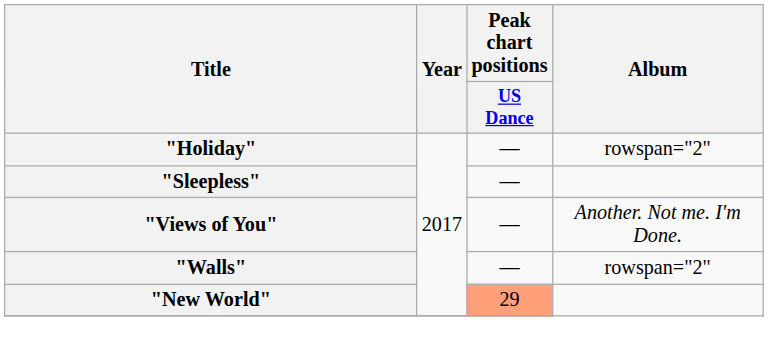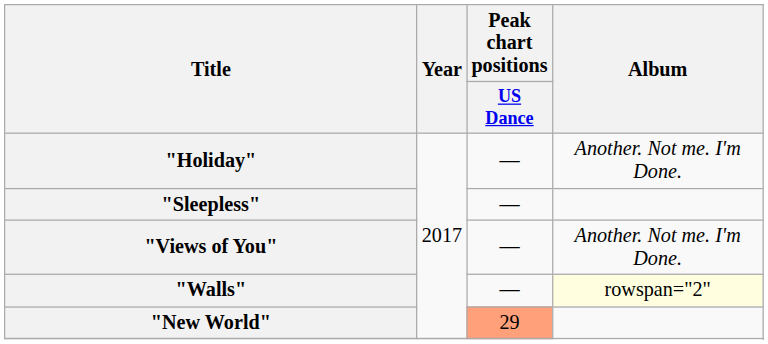"Holiday" | Album: rowspan="2" -> Another. Not me. I'm Done.
"Walls" | Album: no background -> lightyellow background
